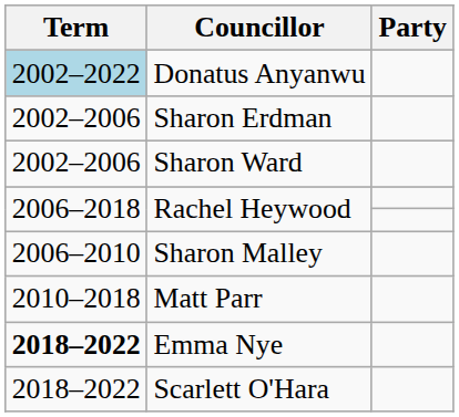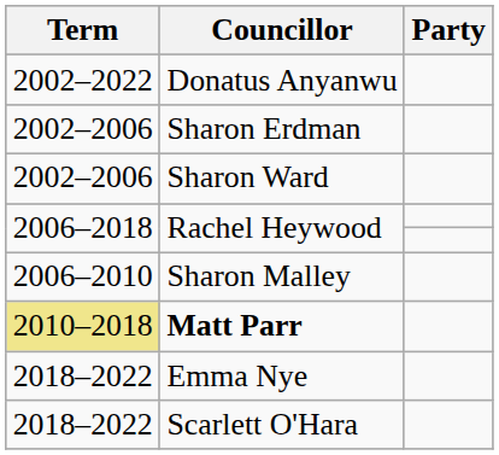Donatus Anyanwu | Term: lightblue background -> no background
Matt Parr | Term: no background -> khaki background
Matt Parr | Councillor: normal -> bold
Emma Nye | Term: bold -> normal
